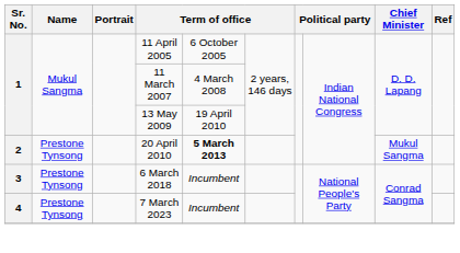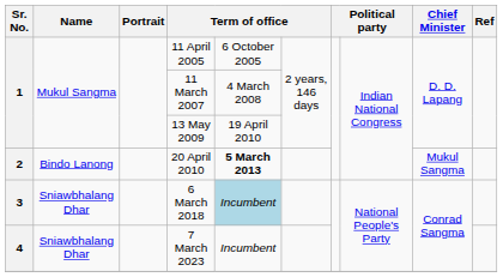20 April 2010 | Name: Prestone Tynsong -> Bindo Lanong
6 March 2018 | Name: Prestone Tynsong -> Sniawbhalang Dhar
6 March 2018 | column 5: no background -> lightblue background
7 March 2023 | Name: Prestone Tynsong -> Sniawbhalang Dhar
